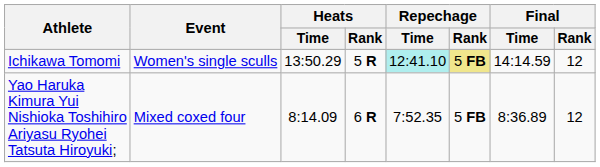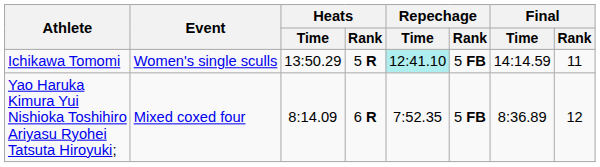Ichikawa Tomomi | Repechage / Rank: khaki background -> no background
Ichikawa Tomomi | Final / Rank: 12 -> 11
